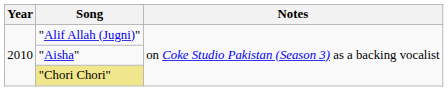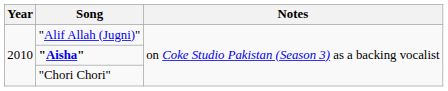"Aisha" | Song: normal -> bold
"Chori Chori" | Song: khaki background -> no background
